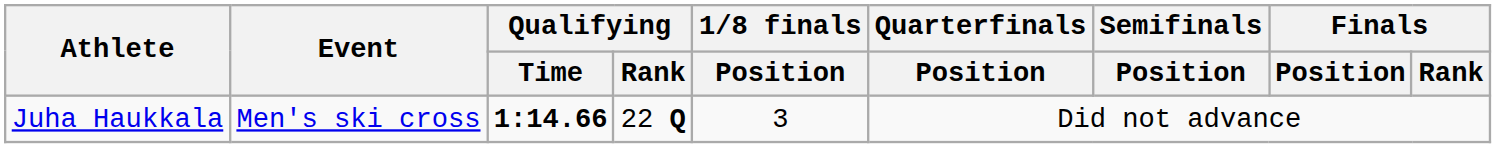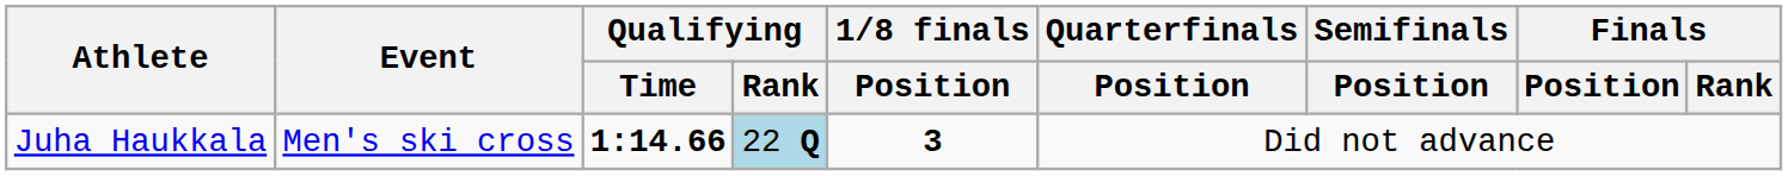Juha Haukkala | Qualifying / Rank: no background -> lightblue background
Juha Haukkala | 1/8 finals / Position: normal -> bold
